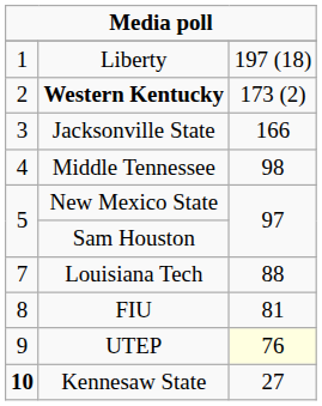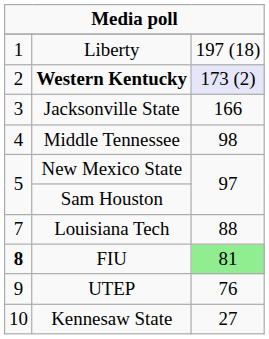Western Kentucky | column 3: no background -> lavender background
FIU | column 1: normal -> bold
FIU | column 3: no background -> lightgreen background
UTEP | column 3: lightyellow background -> no background
Kennesaw State | column 1: bold -> normal
